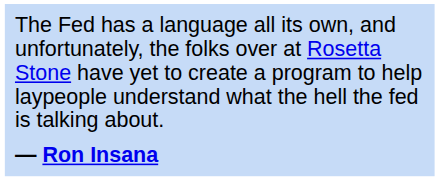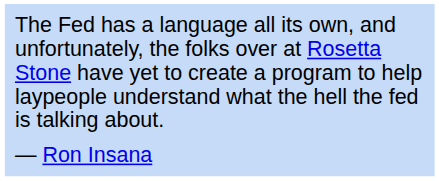row 2 | column 1: bold -> normal
